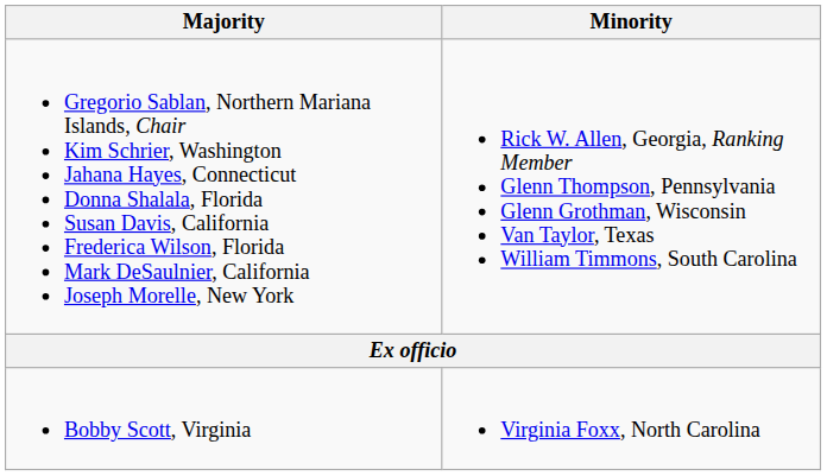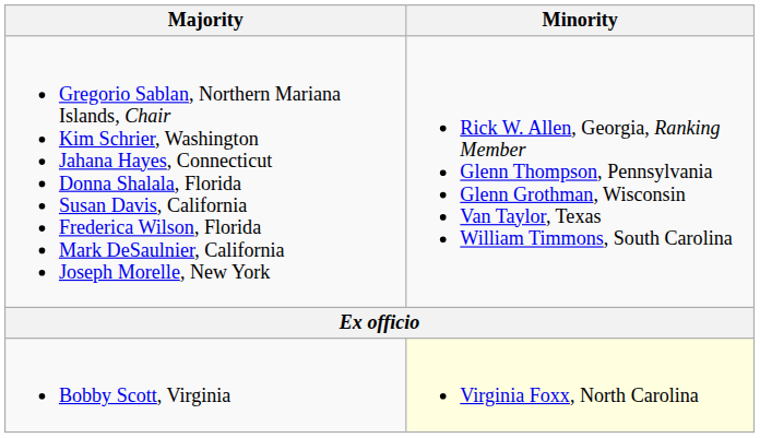Bobby Scott, Virginia | Minority: no background -> lightyellow background
